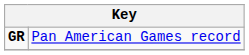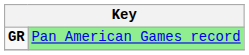GR | column 2: no background -> lightgreen background
